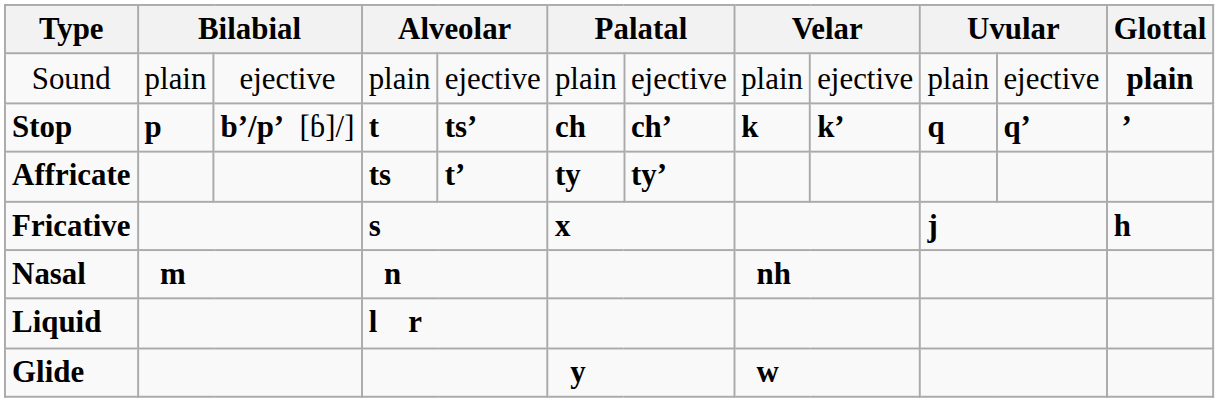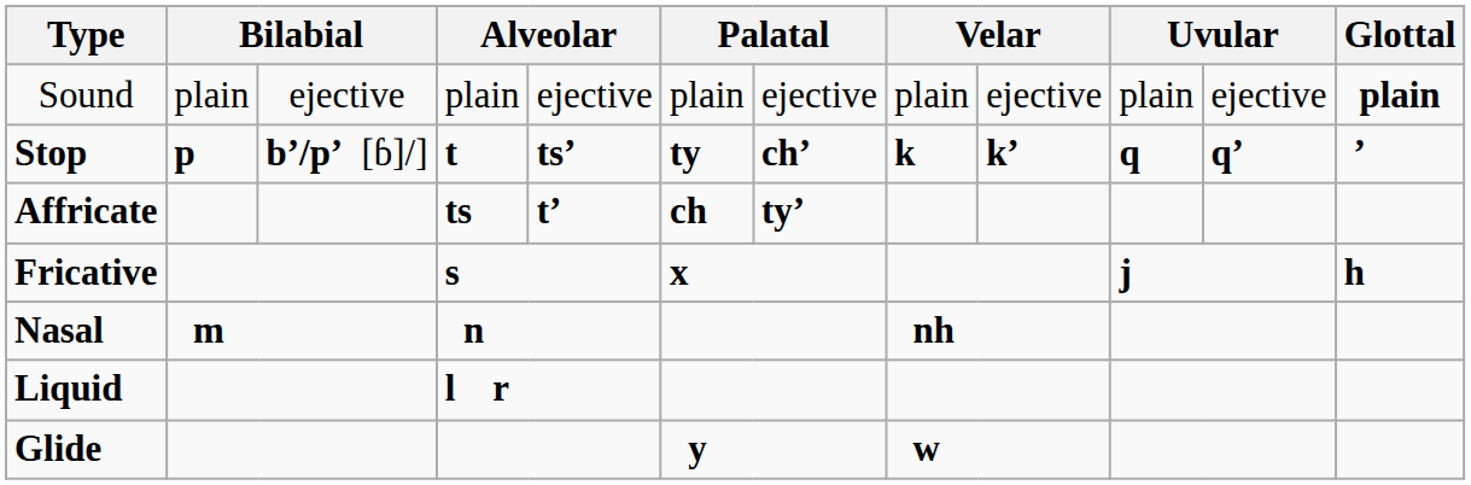Stop | column 6: ch -> ty
Affricate | column 6: ty -> ch
